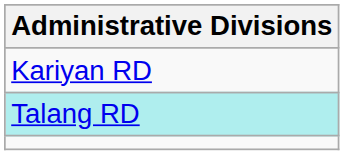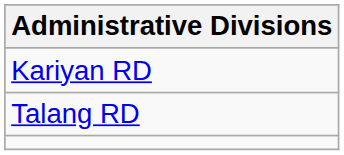row 3 | column 1: paleturquoise background -> no background
